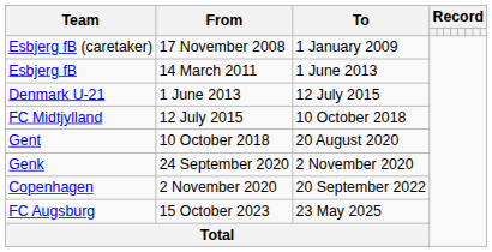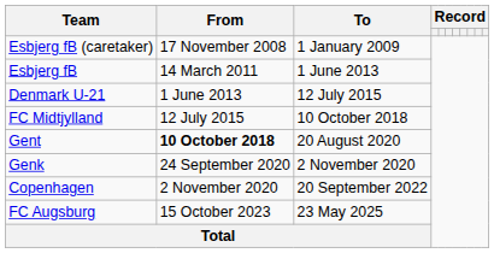Gent | From: normal -> bold
